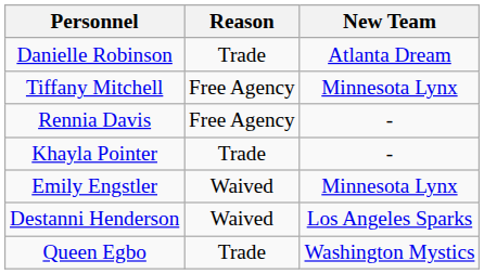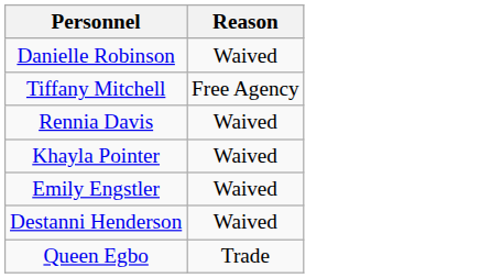- column: New Team | Atlanta Dream | Minnesota Lynx | - | - | Minnesota Lynx | Los Angeles Sparks | Washington Mystics
Danielle Robinson | Reason: Trade -> Waived
Rennia Davis | Reason: Free Agency -> Waived
Khayla Pointer | Reason: Trade -> Waived
